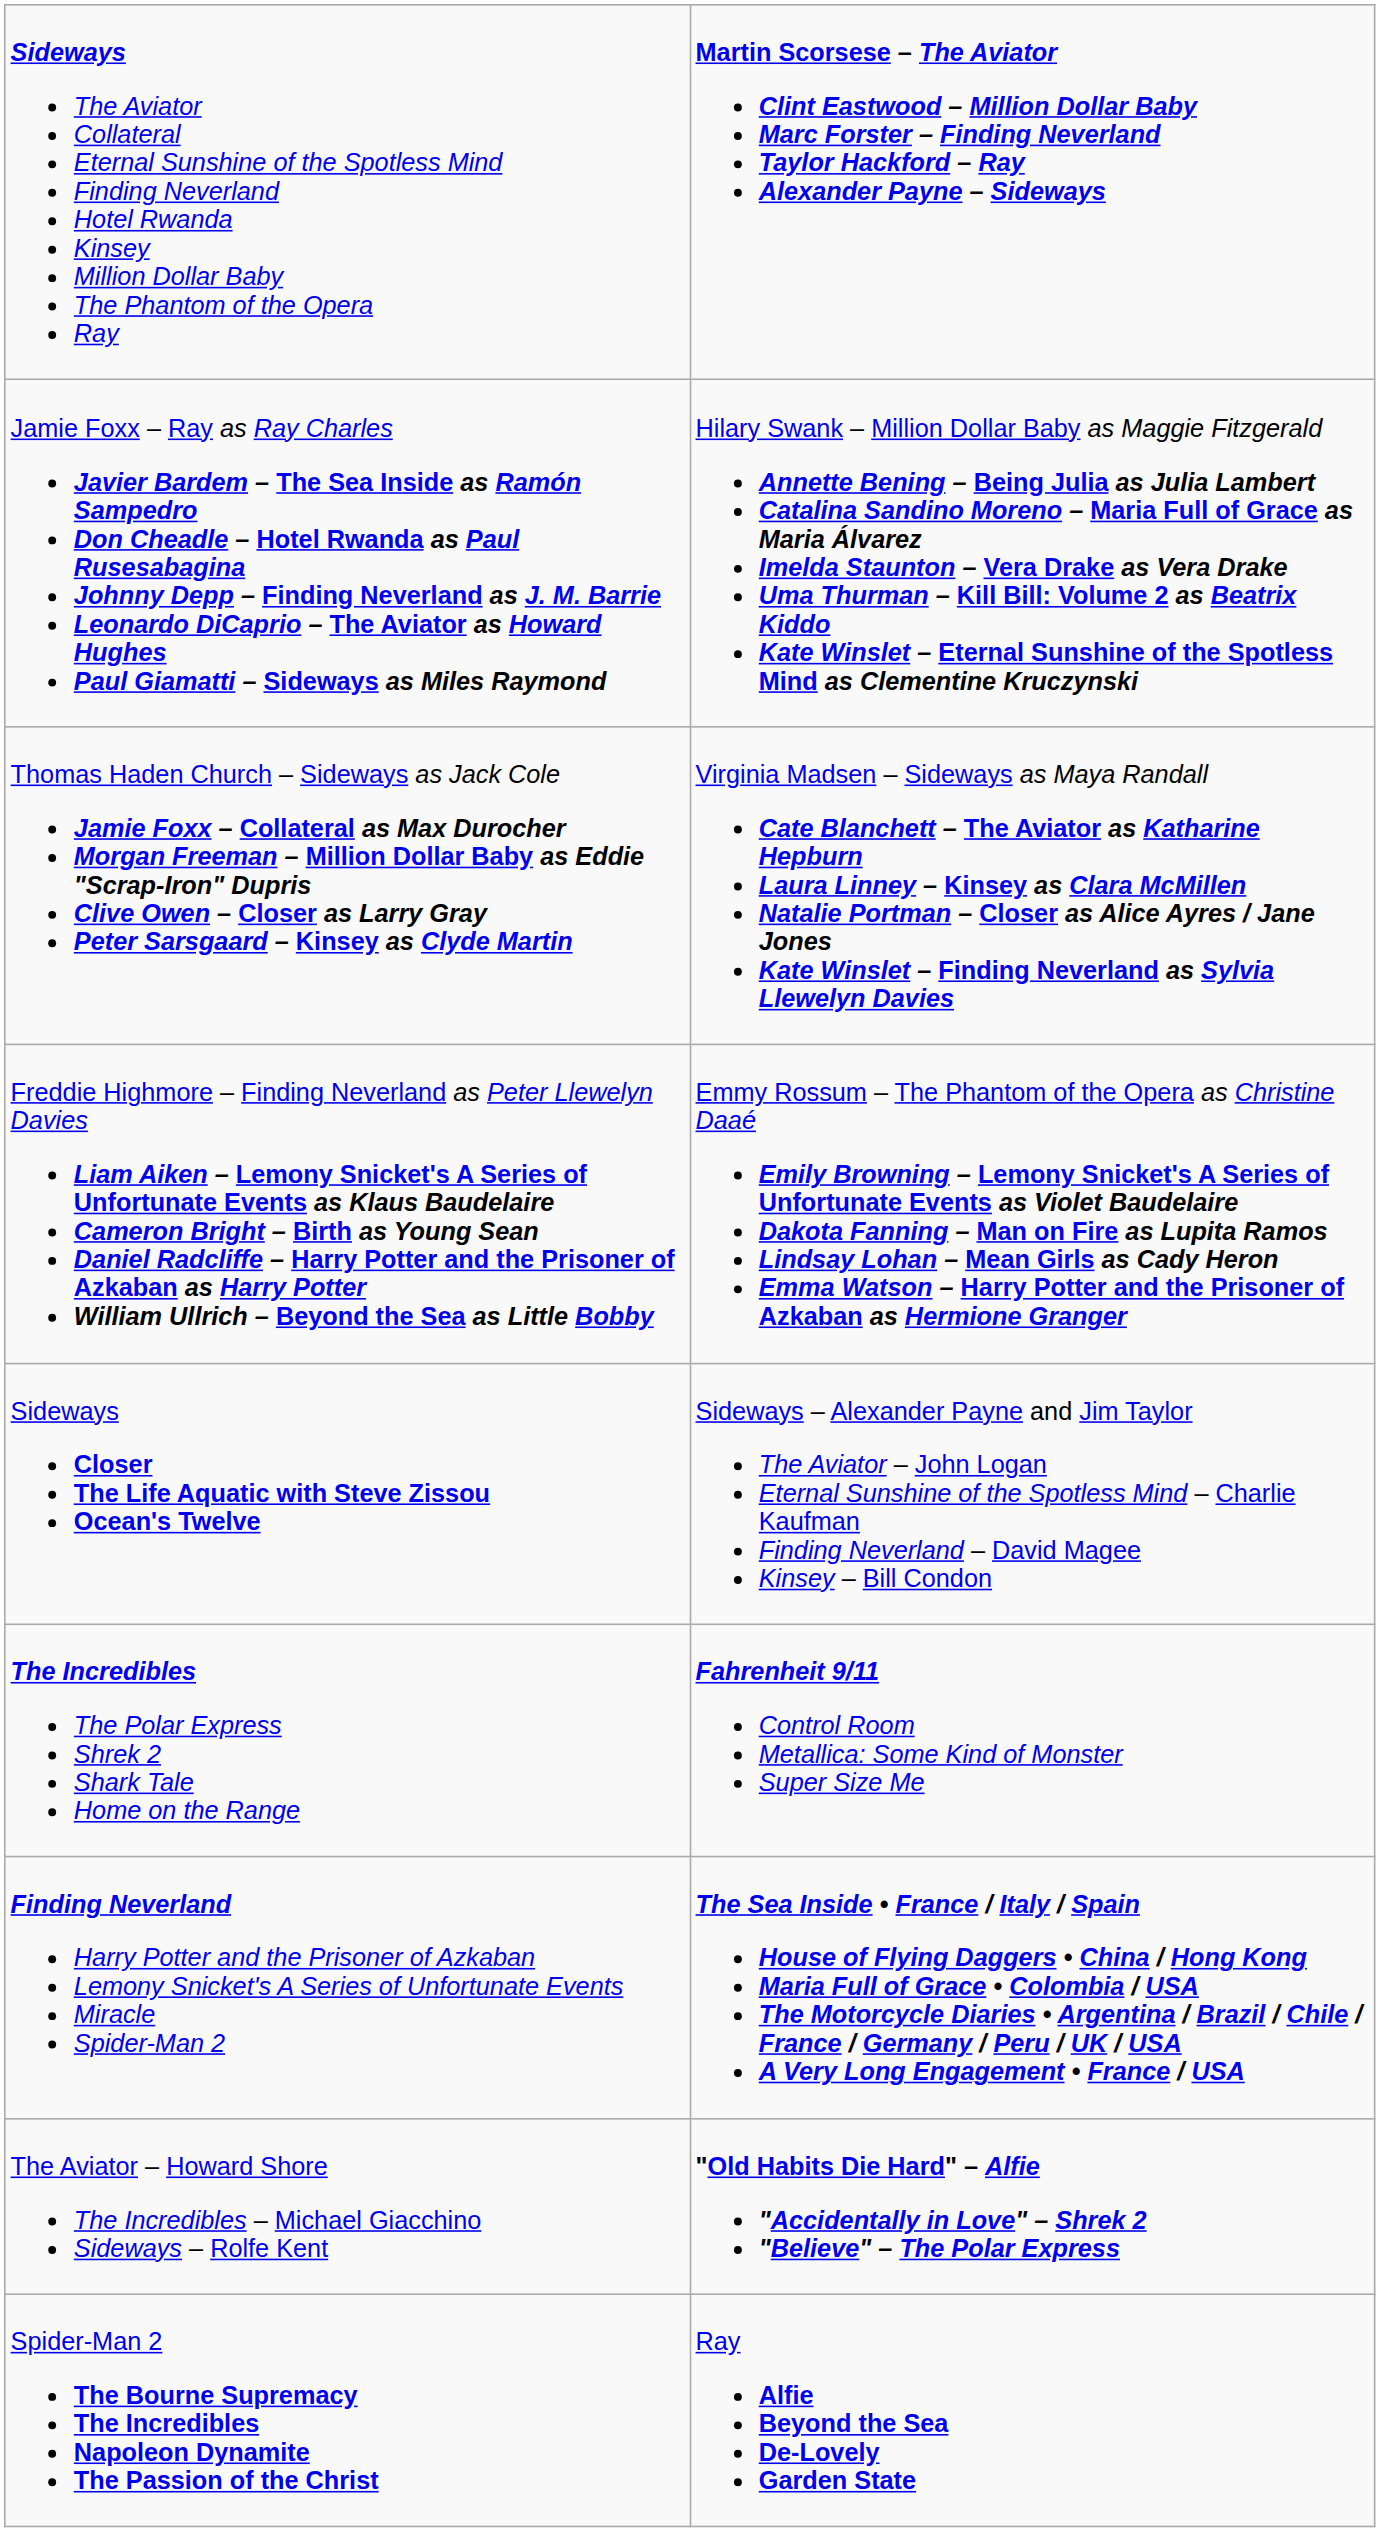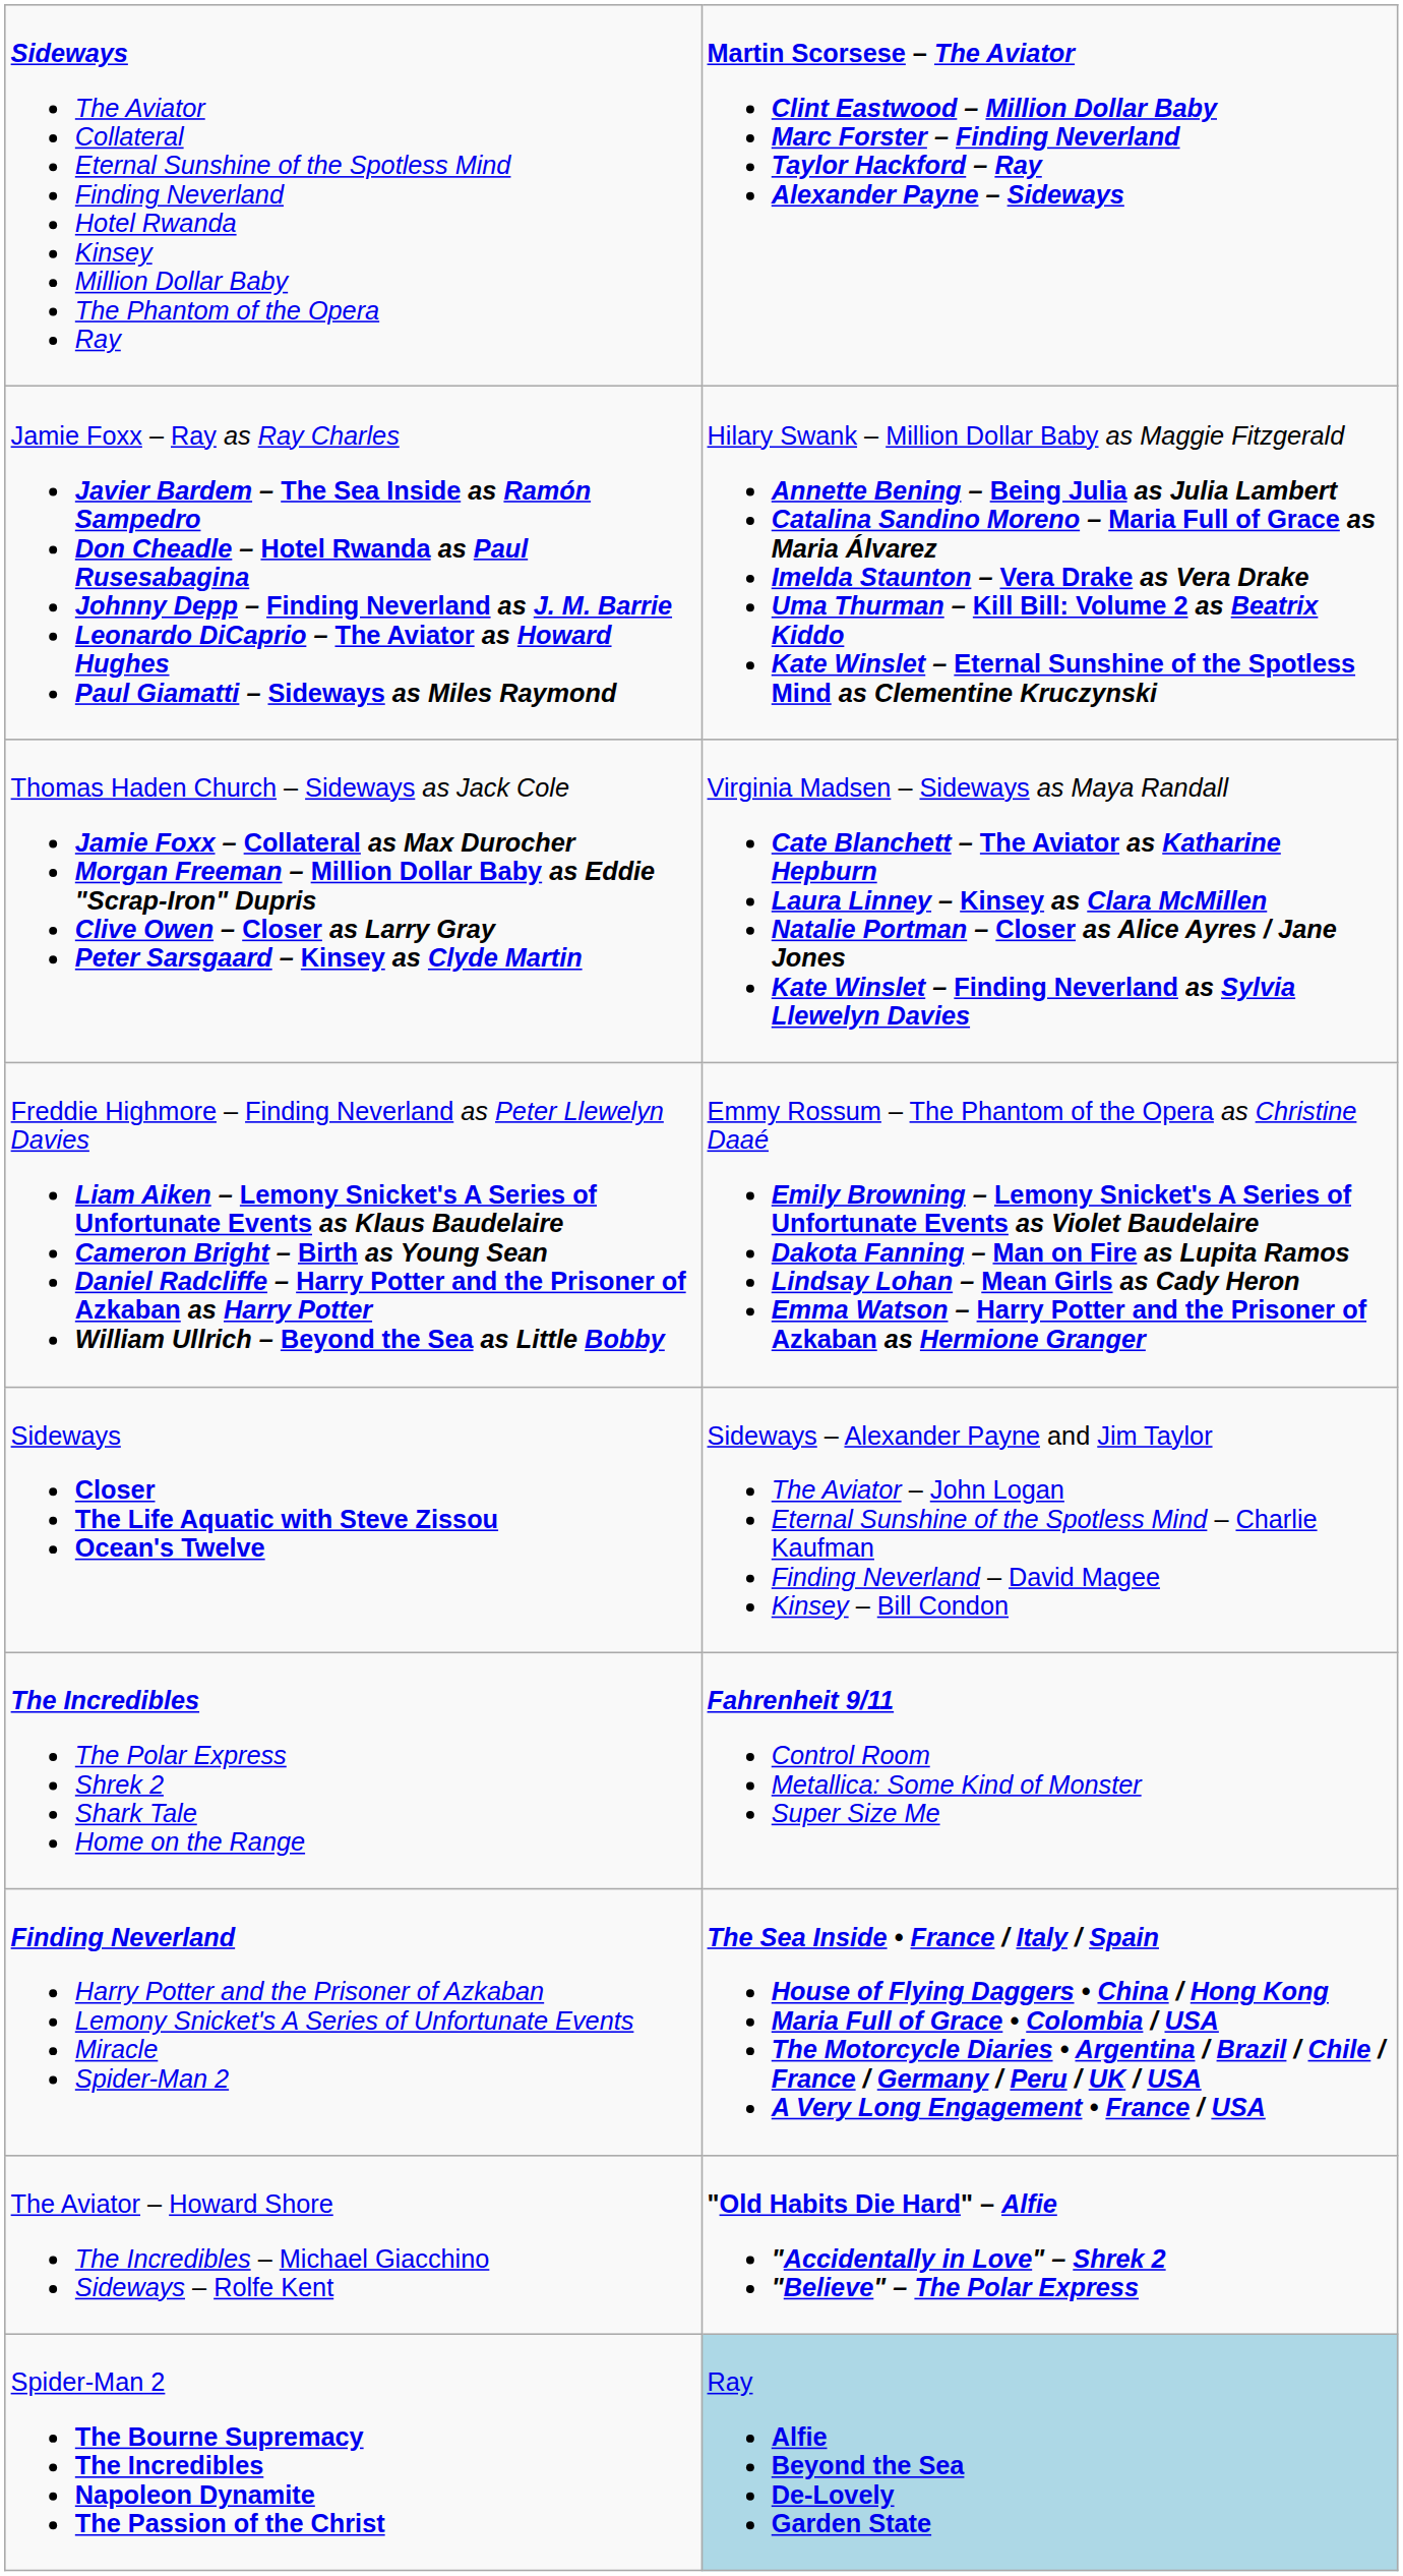row 9 | column 2: no background -> lightblue background
